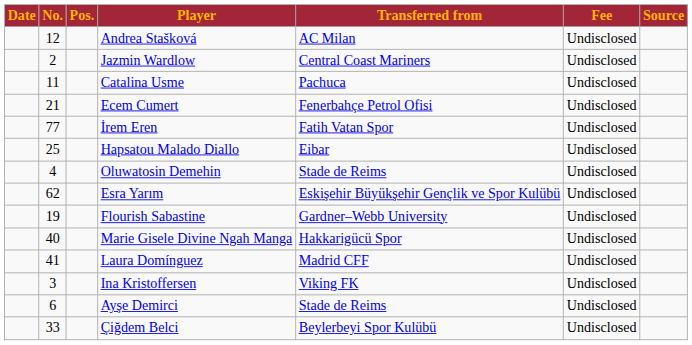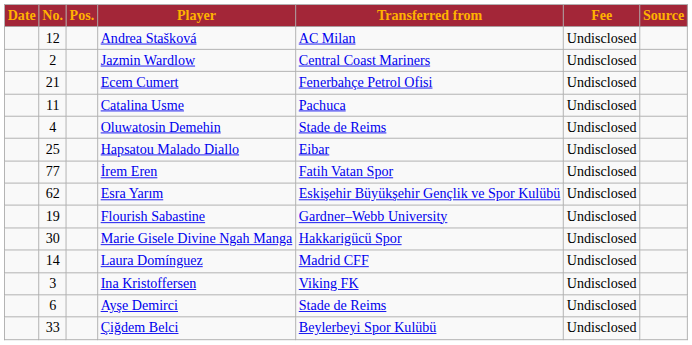rows swapped: Ecem Cumert <-> Catalina Usme
rows swapped: İrem Eren <-> Oluwatosin Demehin
Marie Gisele Divine Ngah Manga | No.: 40 -> 30
Laura Domínguez | No.: 41 -> 14
